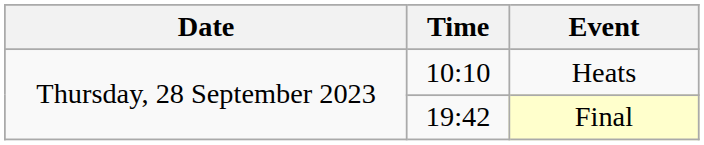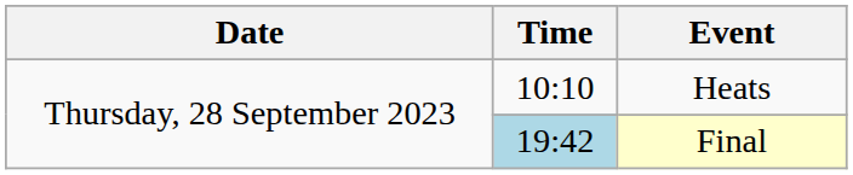Final | Time: no background -> lightblue background
